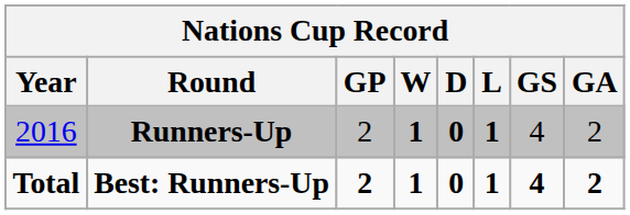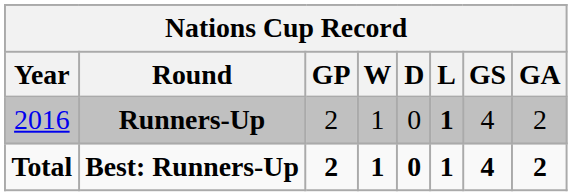2016 | W: bold -> normal
2016 | D: bold -> normal
